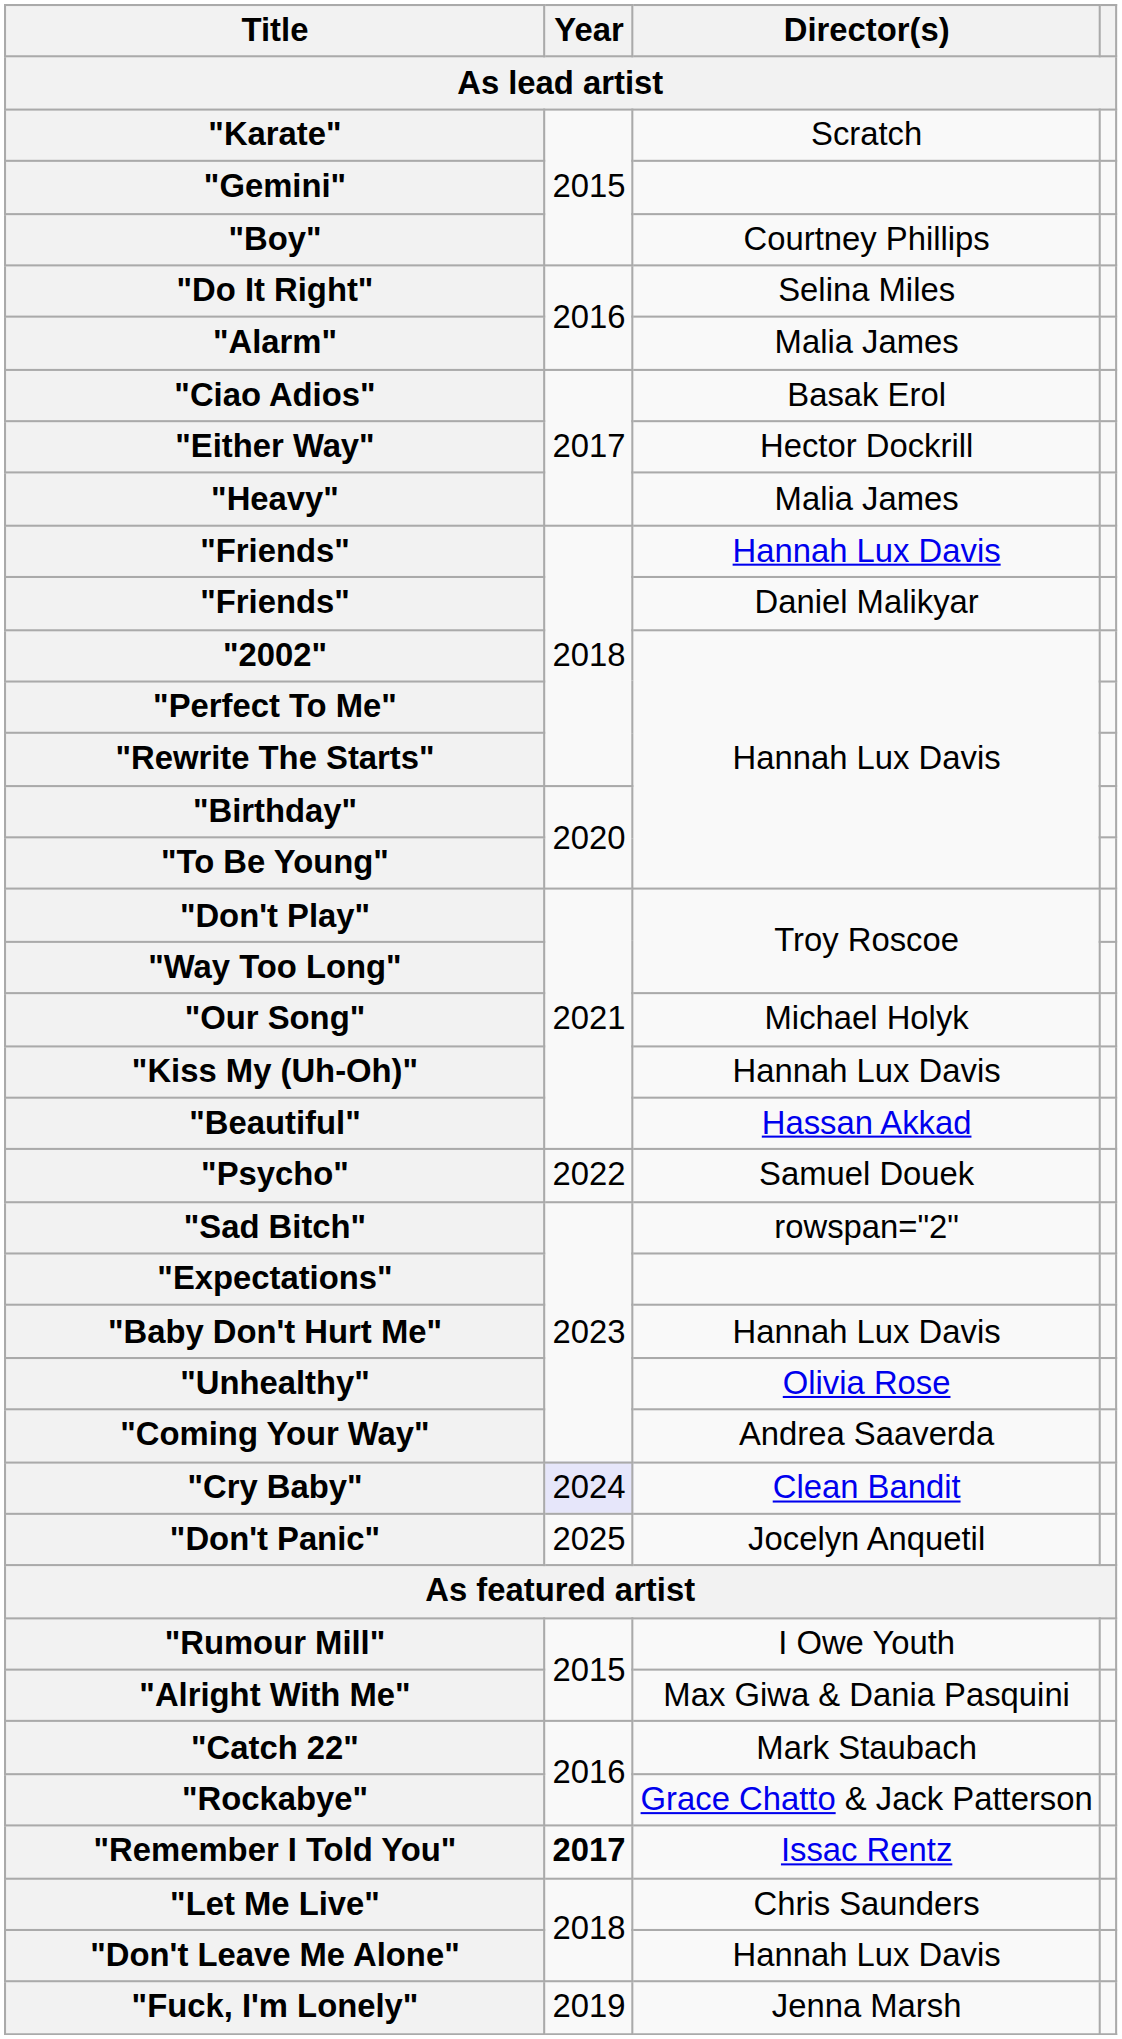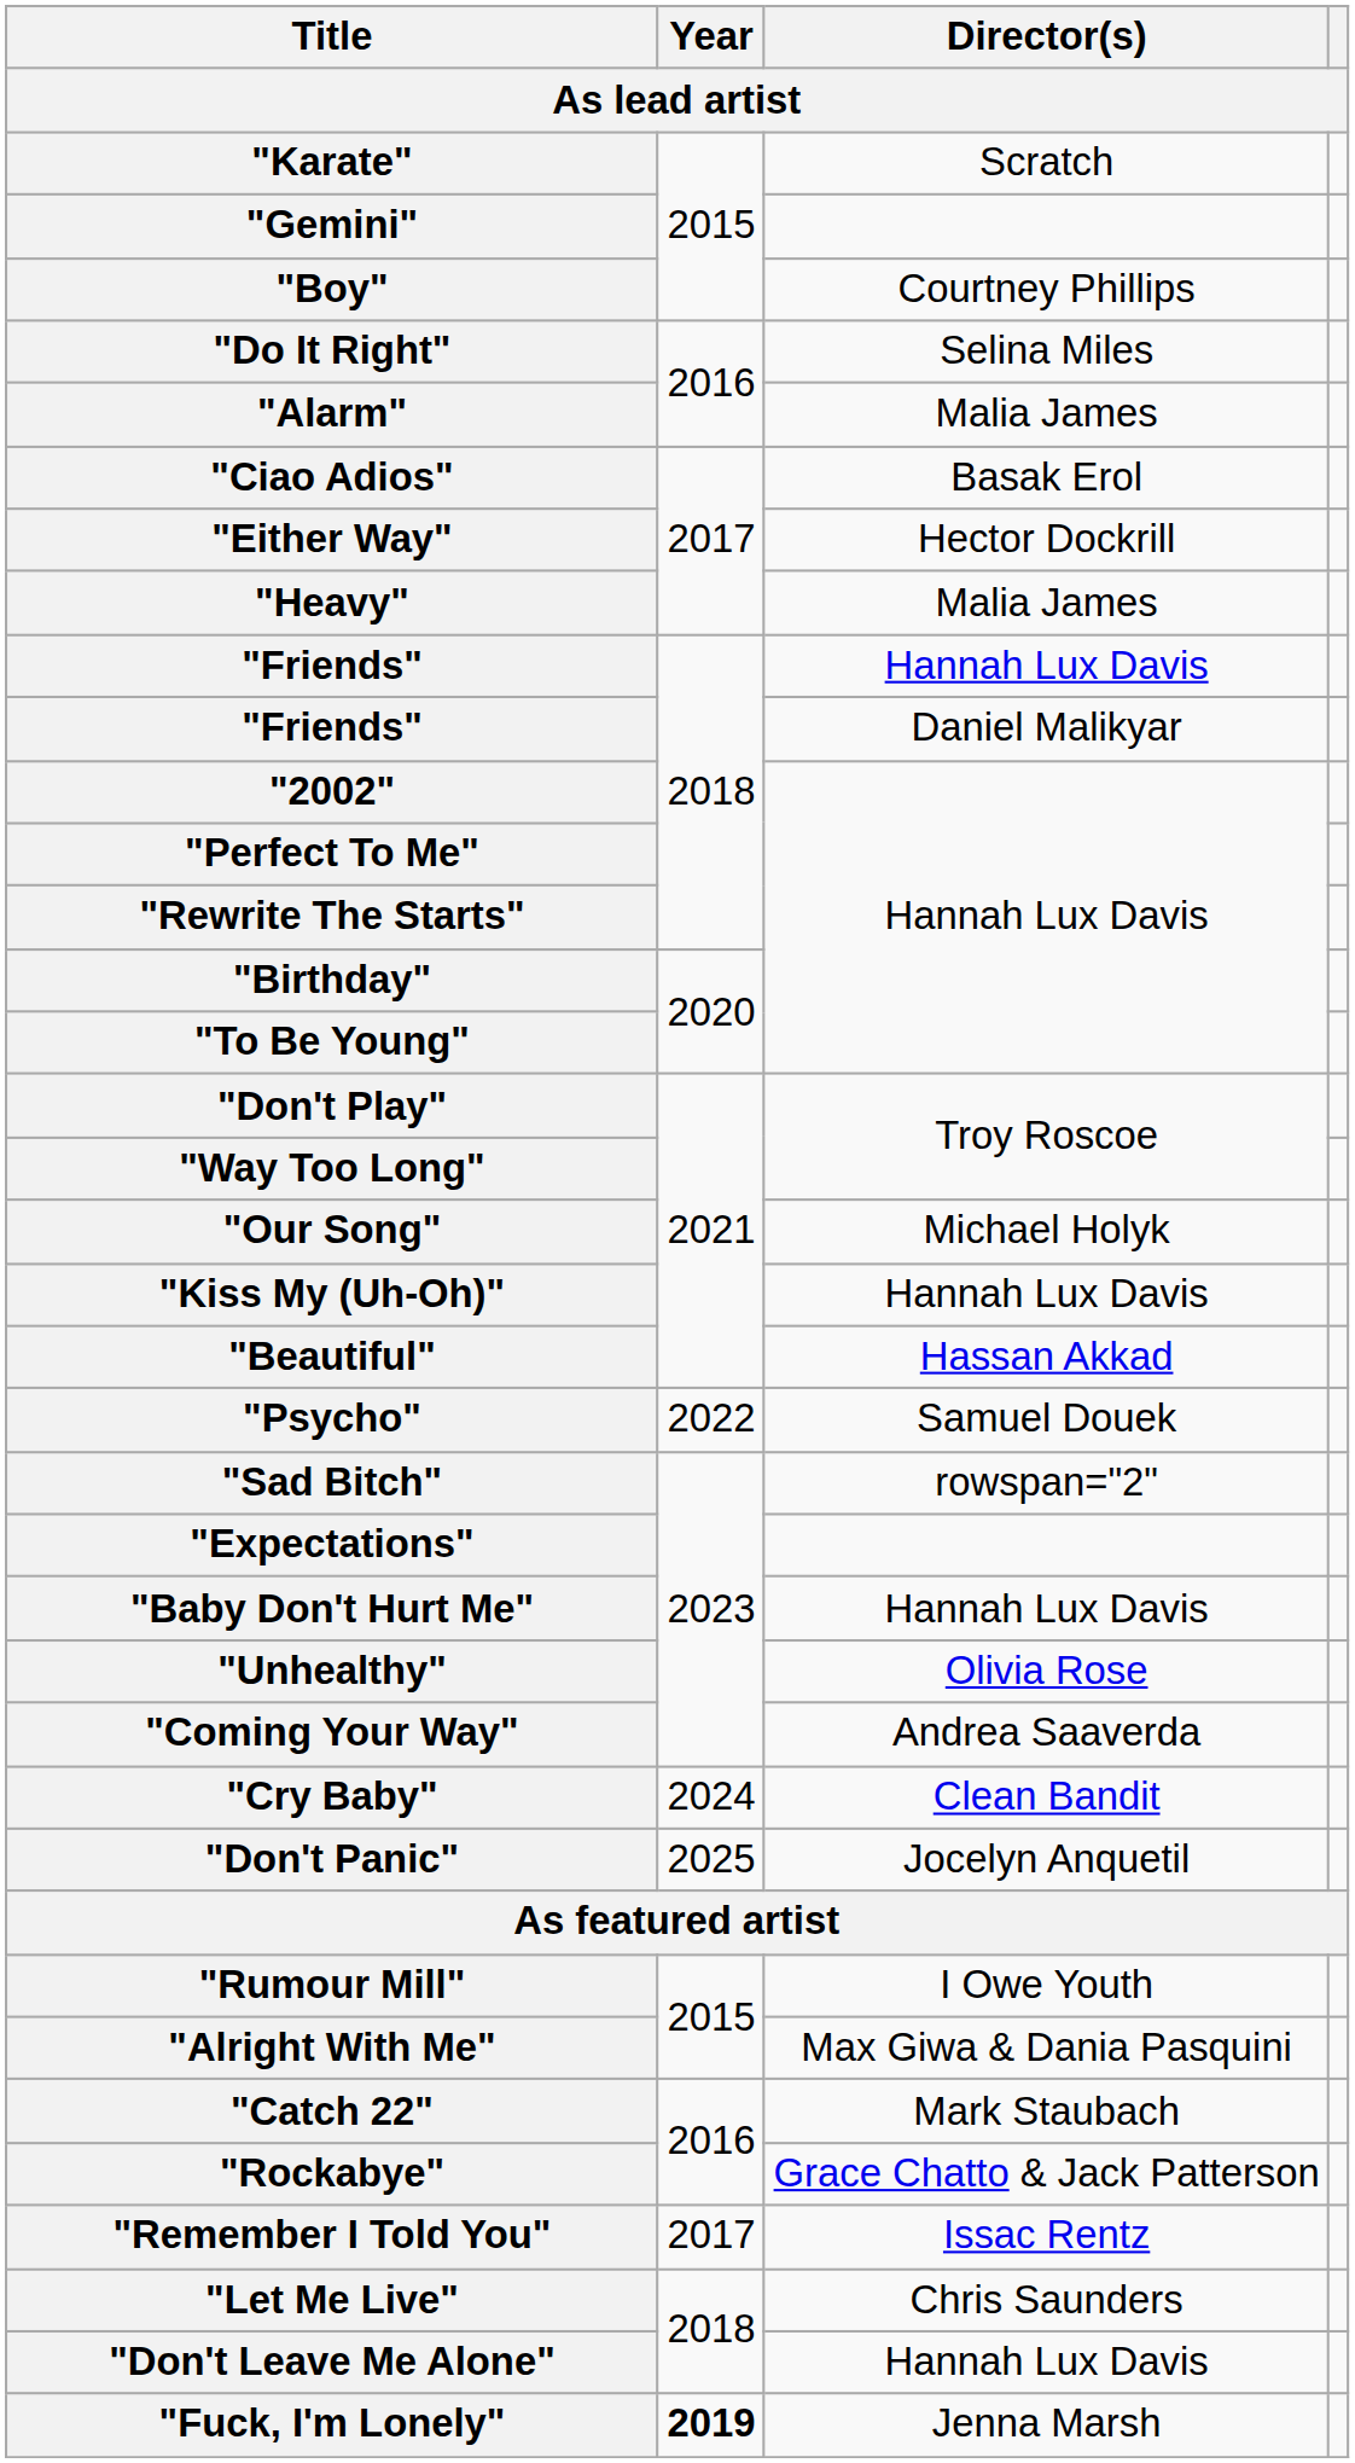"Cry Baby" | Year: lavender background -> no background
"Remember I Told You" | Year: bold -> normal
"Fuck, I'm Lonely" | Year: normal -> bold
